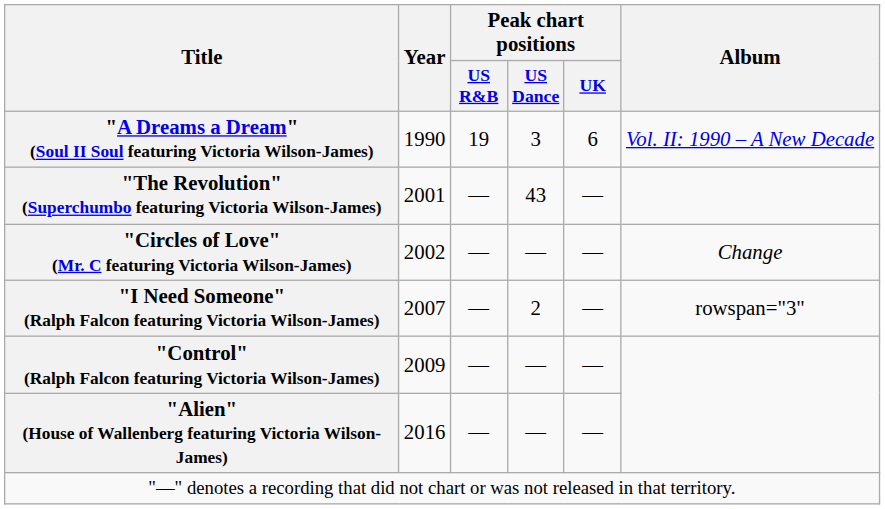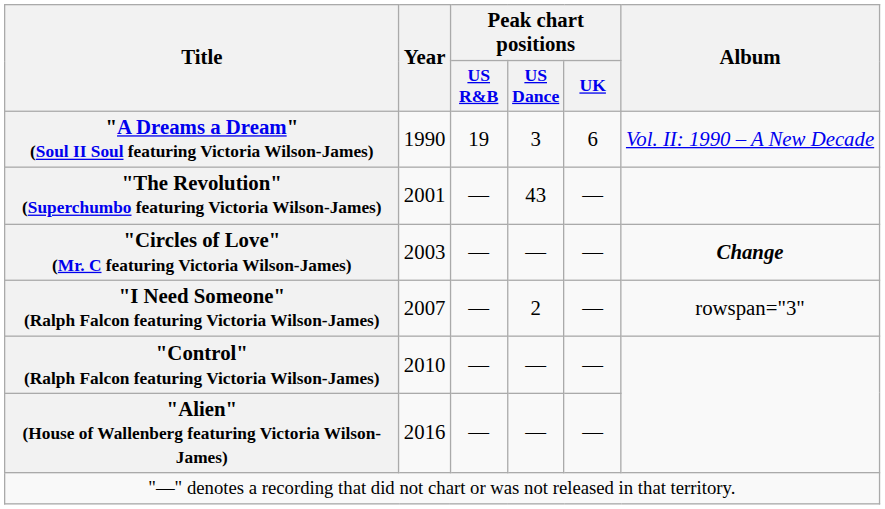"Circles of Love" (Mr. C featuring Victoria Wilson-James) | Year: 2002 -> 2003
"Circles of Love" (Mr. C featuring Victoria Wilson-James) | Album: normal -> bold
"Control" (Ralph Falcon featuring Victoria Wilson-James) | Year: 2009 -> 2010
